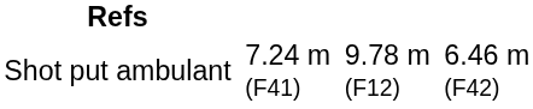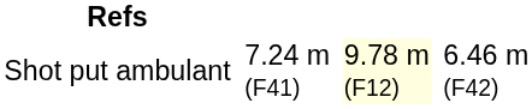Shot put ambulant | column 3: no background -> lightyellow background
